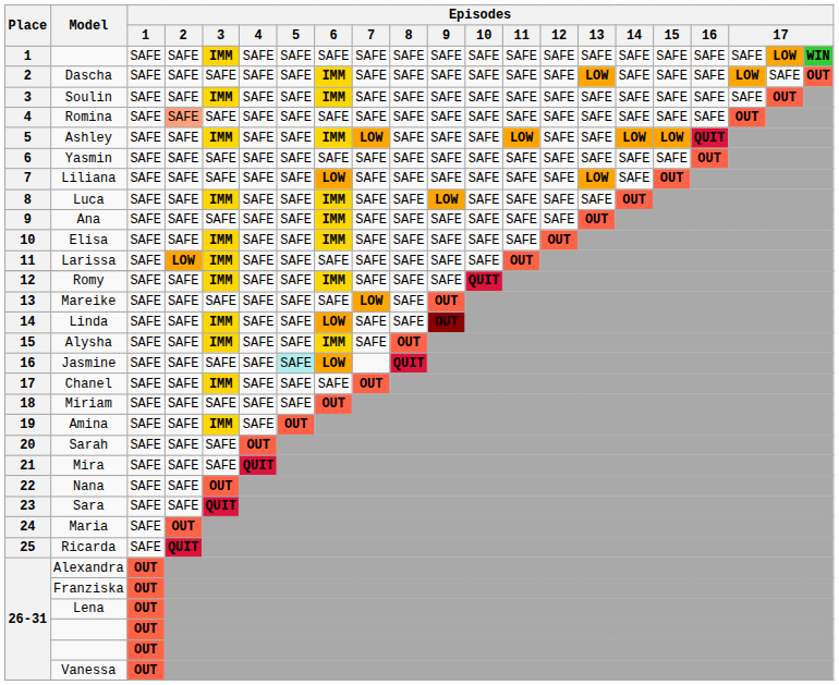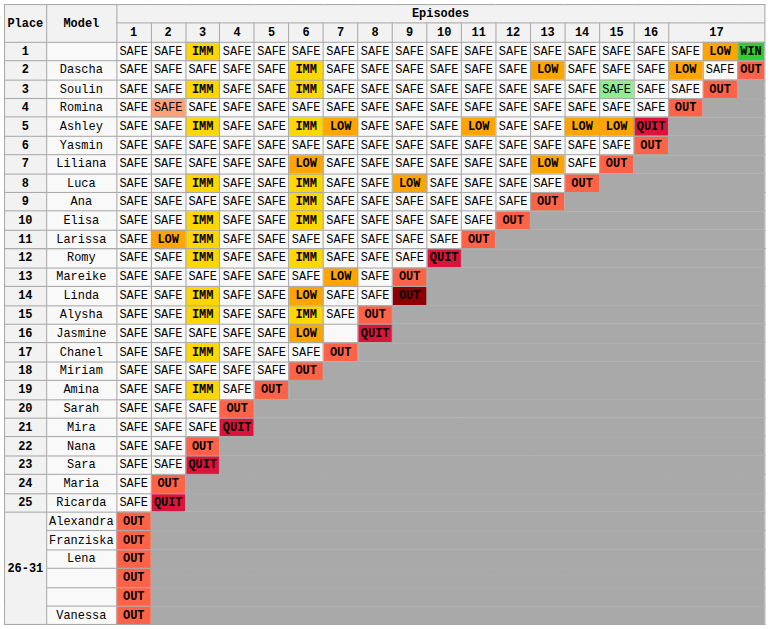Soulin | Episodes / 15: no background -> lightgreen background
Jasmine | Episodes / 5: paleturquoise background -> no background
